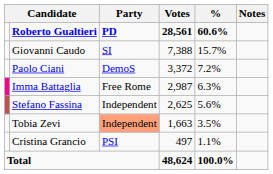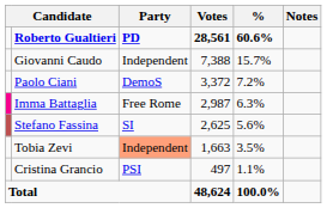Giovanni Caudo | Party: SI -> Independent
Stefano Fassina | Party: Independent -> SI
